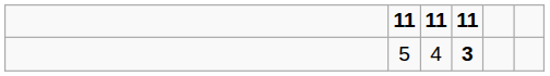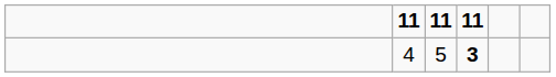row 2 | column 2: 5 -> 4
row 2 | column 3: 4 -> 5
